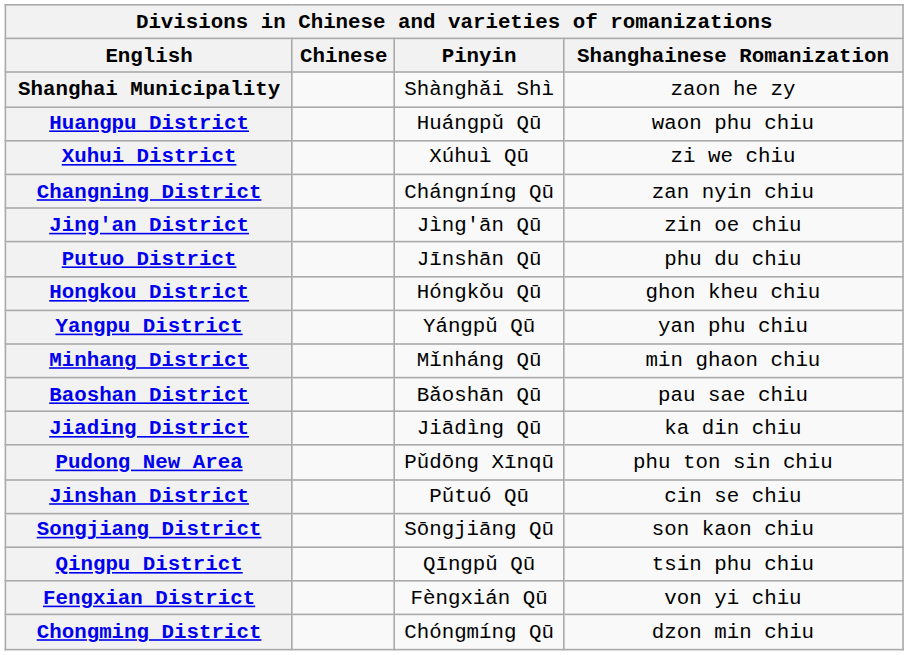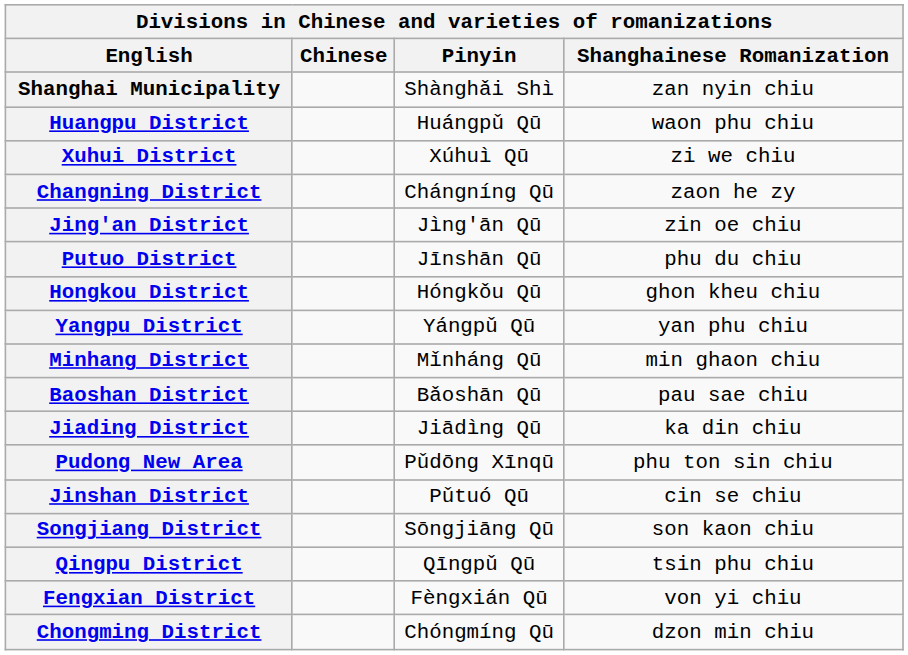Shanghai Municipality | Shanghainese Romanization: zaon he zy -> zan nyin chiu
Changning District | Shanghainese Romanization: zan nyin chiu -> zaon he zy
